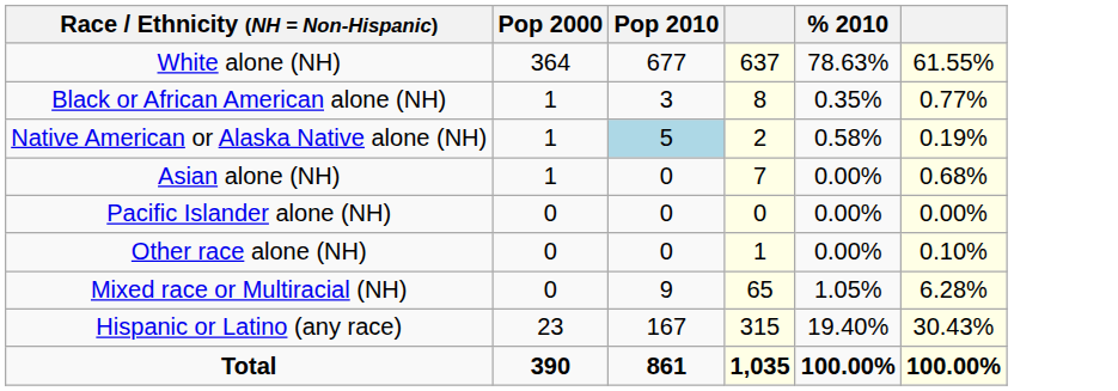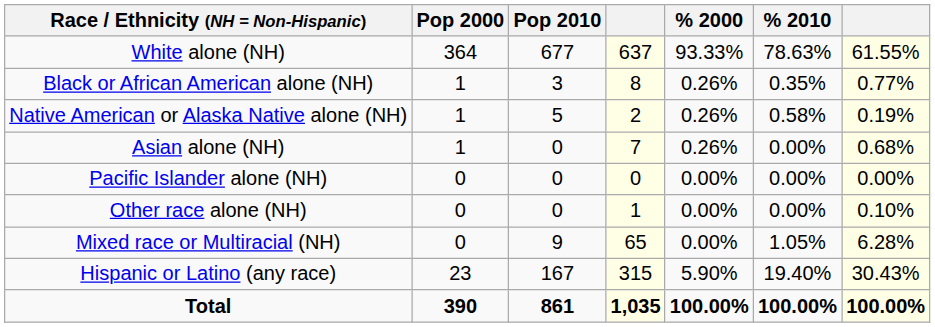+ column: % 2000 | 93.33% | 0.26% | 0.26% | 0.26% | 0.00% | 0.00% | 0.00% | 5.90% | 100.00%
Native American or Alaska Native alone (NH) | Pop 2010: lightblue background -> no background
